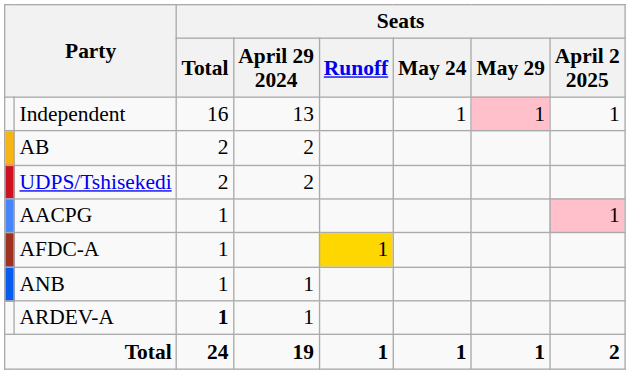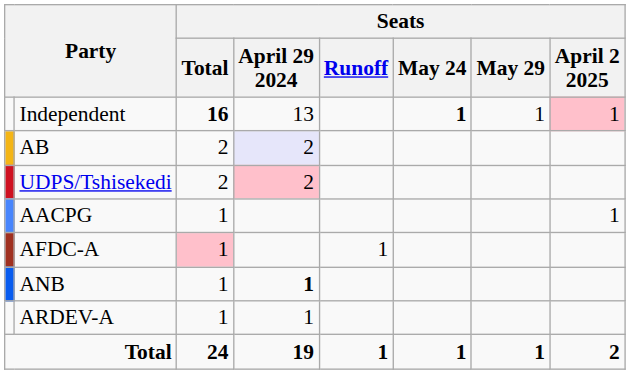Independent | Seats / Total: normal -> bold
Independent | Seats / May 24: normal -> bold
Independent | Seats / May 29: pink background -> no background
Independent | Seats / April 2 2025: no background -> pink background
AB | Seats / April 29 2024: no background -> lavender background
UDPS/Tshisekedi | Seats / April 29 2024: no background -> pink background
AACPG | Seats / April 2 2025: pink background -> no background
AFDC-A | Seats / Total: no background -> pink background
AFDC-A | Seats / Runoff: gold background -> no background
ANB | Seats / April 29 2024: normal -> bold
ARDEV-A | Seats / Total: bold -> normal
